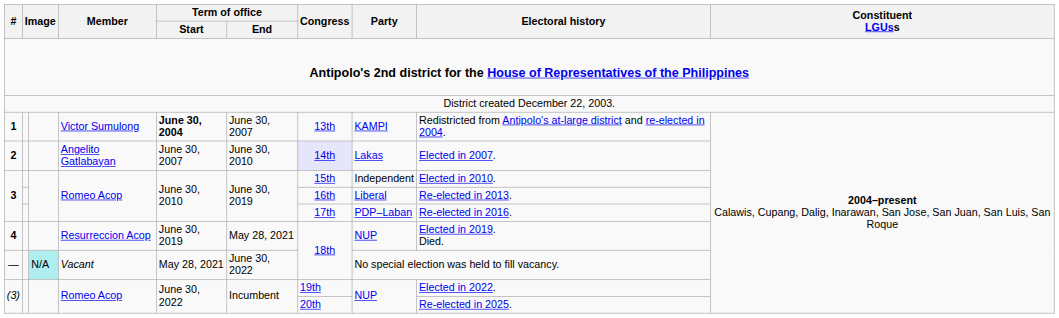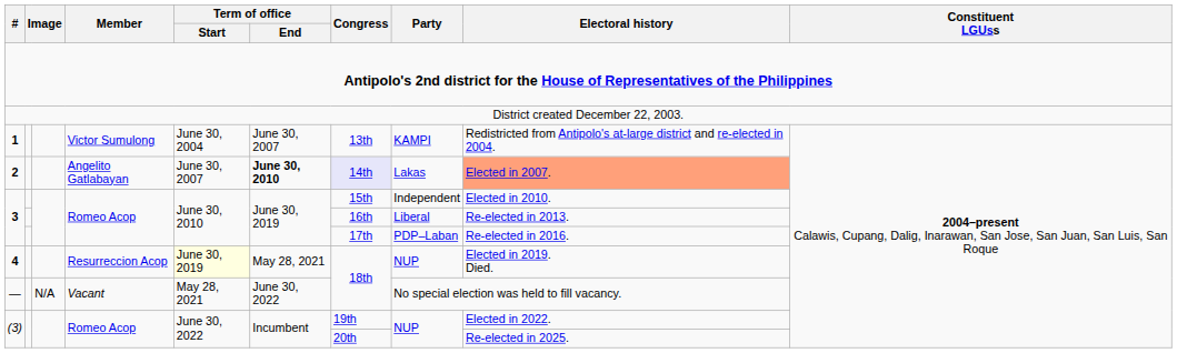1 | Term of office / Start: bold -> normal
2 | Term of office / End: normal -> bold
2 | Electoral history: no background -> lightsalmon background
4 | Term of office / Start: no background -> lightyellow background
— | column 3: paleturquoise background -> no background
